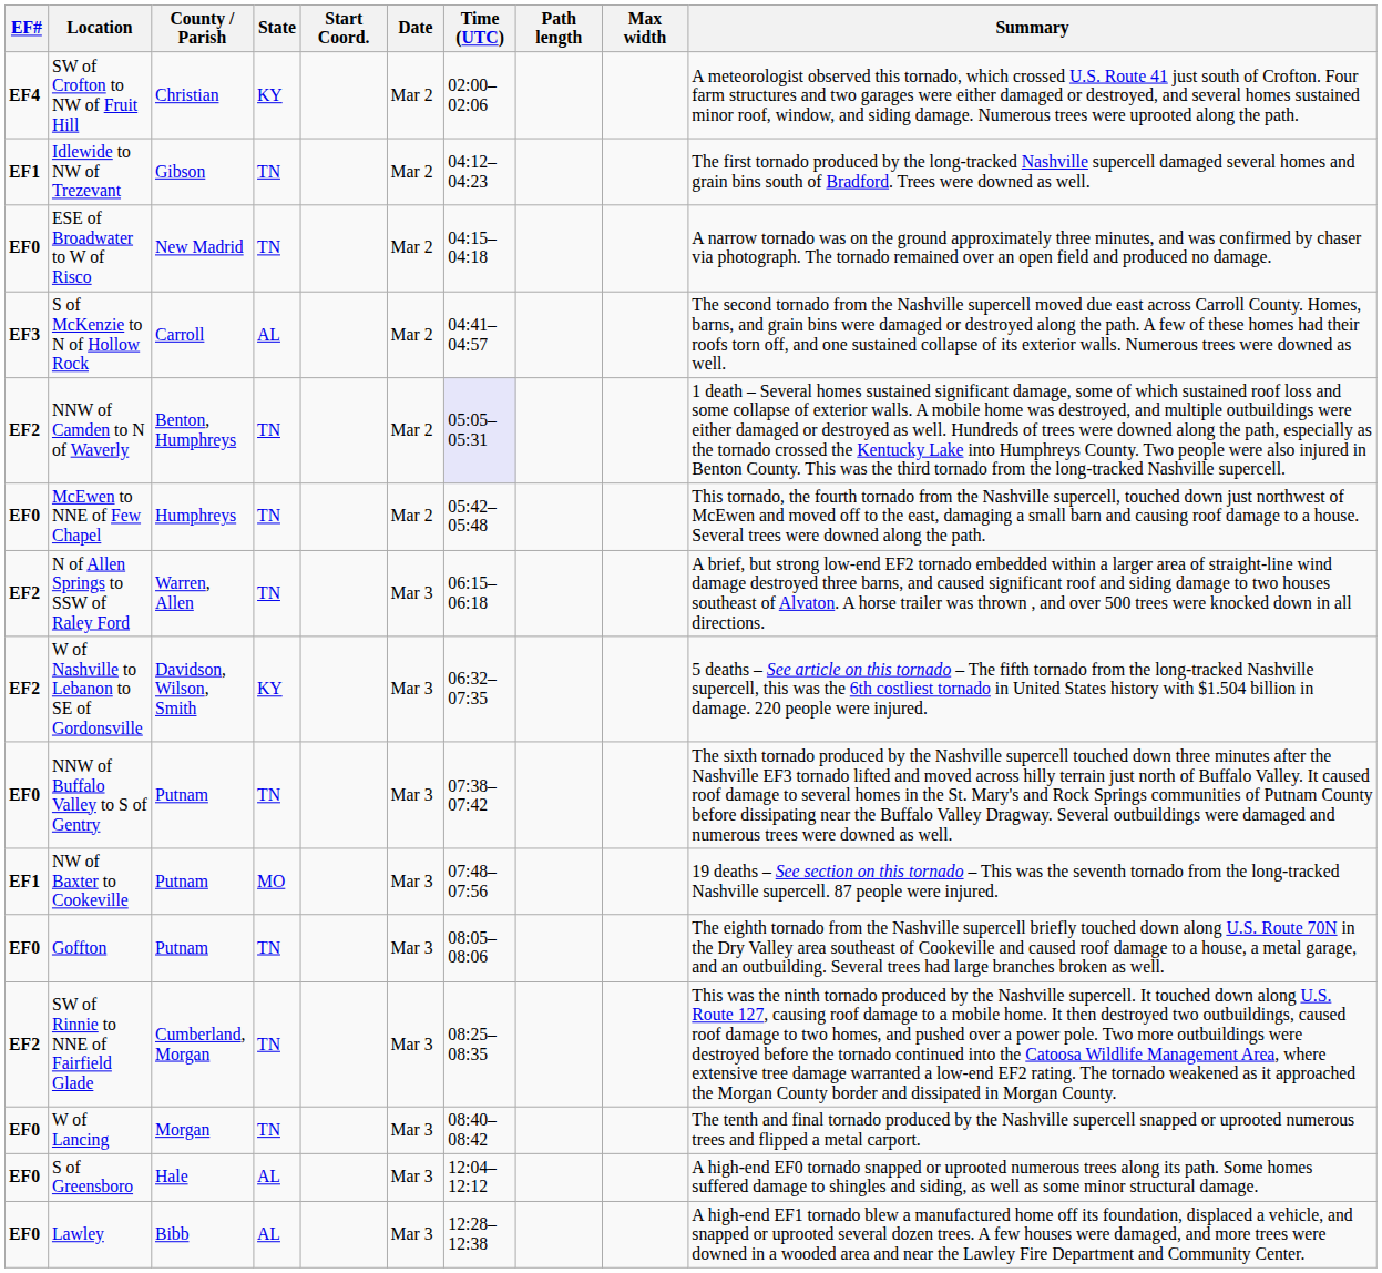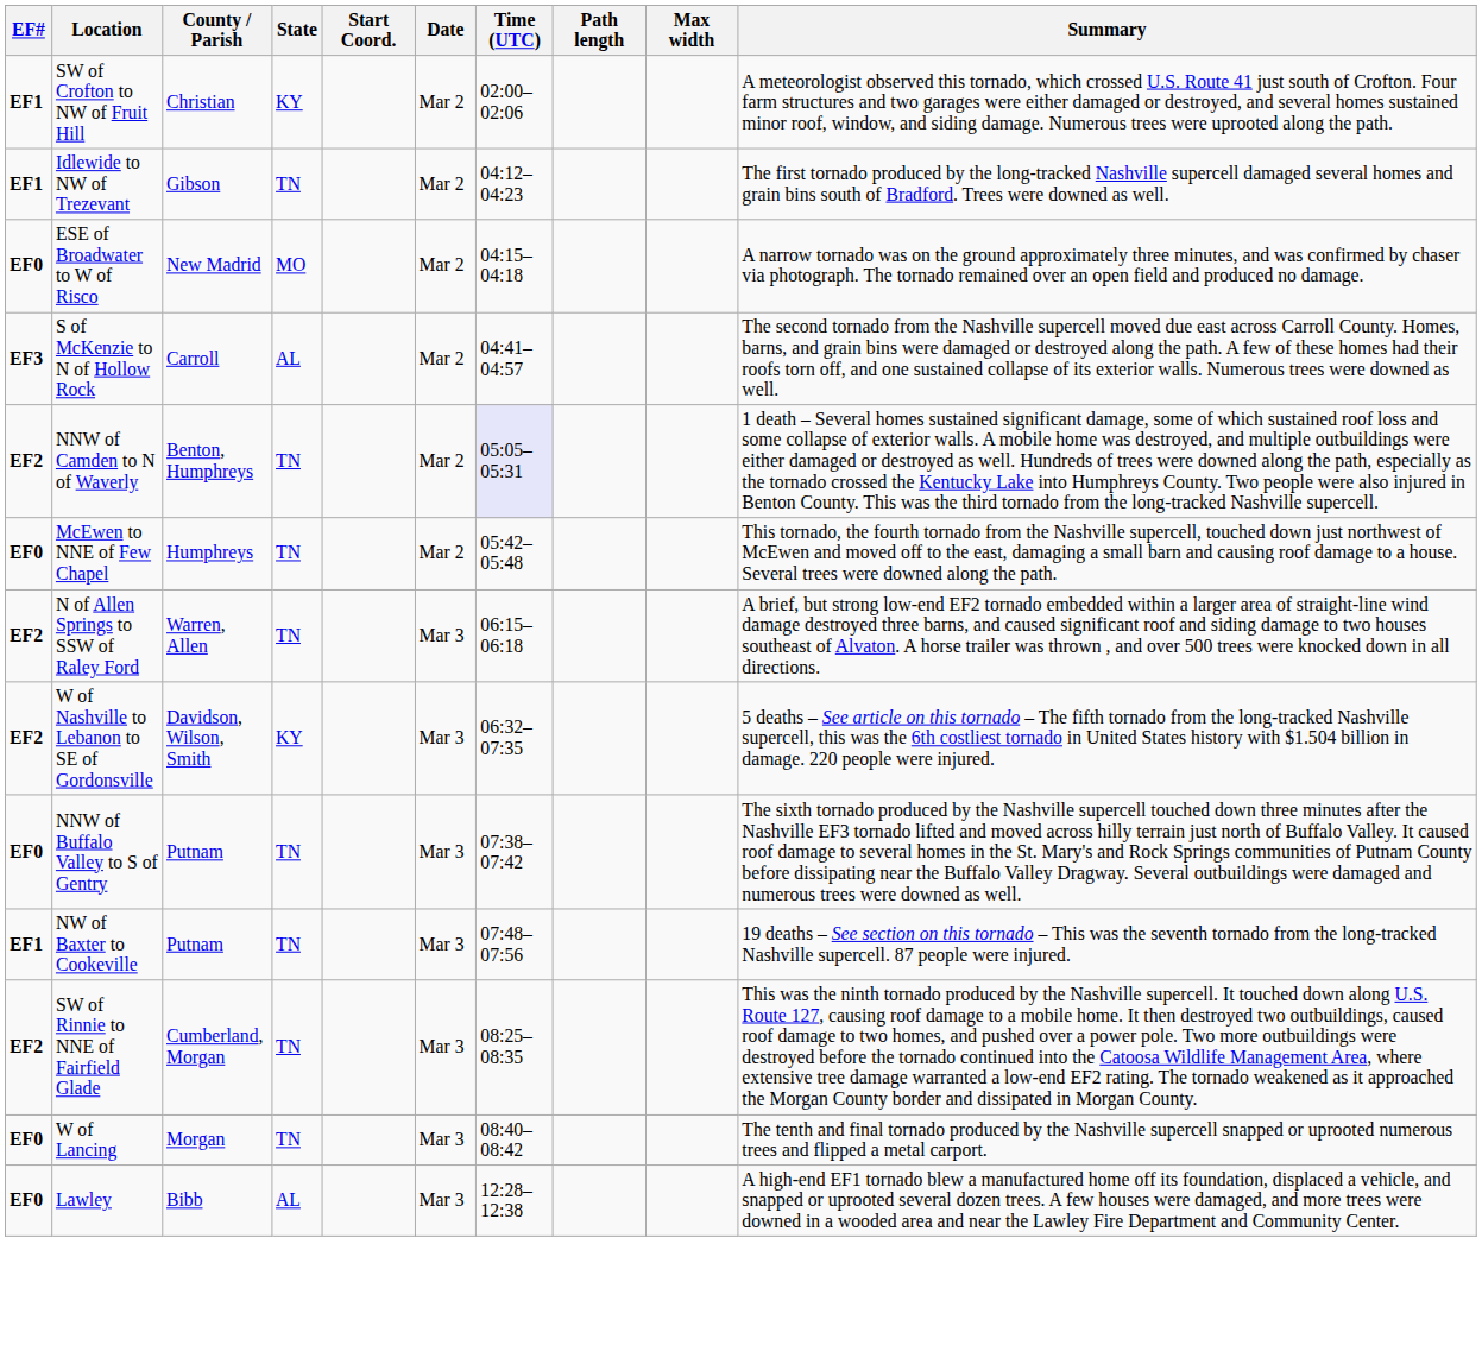SW of Crofton to NW of Fruit Hill | EF#: EF4 -> EF1
ESE of Broadwater to W of Risco | State: TN -> MO
NW of Baxter to Cookeville | State: MO -> TN
- row: EF0 | Goffton | Putnam | TN | Mar 3 | 08:05–08:06 | The eighth tornado from the Nashville supercell briefly touched down along U.S. Route 70N in the Dry Valley area southeast of Cookeville and caused roof damage to a house, a metal garage, and an outbuilding. Several trees had large branches broken as well.
- row: EF0 | S of Greensboro | Hale | AL | Mar 3 | 12:04–12:12 | A high-end EF0 tornado snapped or uprooted numerous trees along its path. Some homes suffered damage to shingles and siding, as well as some minor structural damage.
